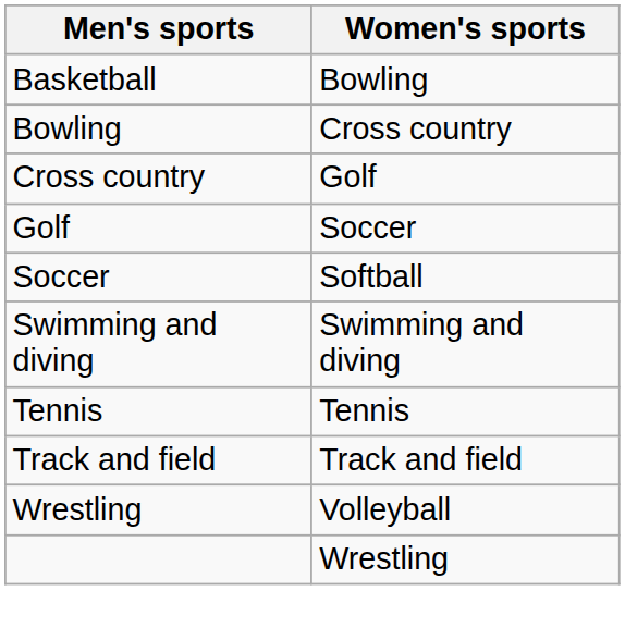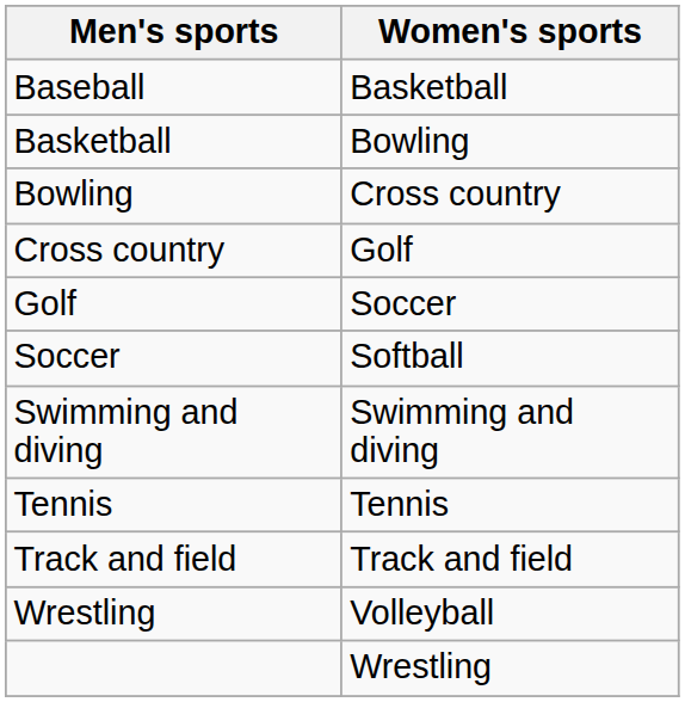+ row: Baseball | Basketball
